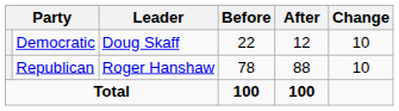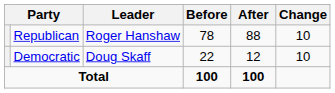rows swapped: Republican <-> Democratic
